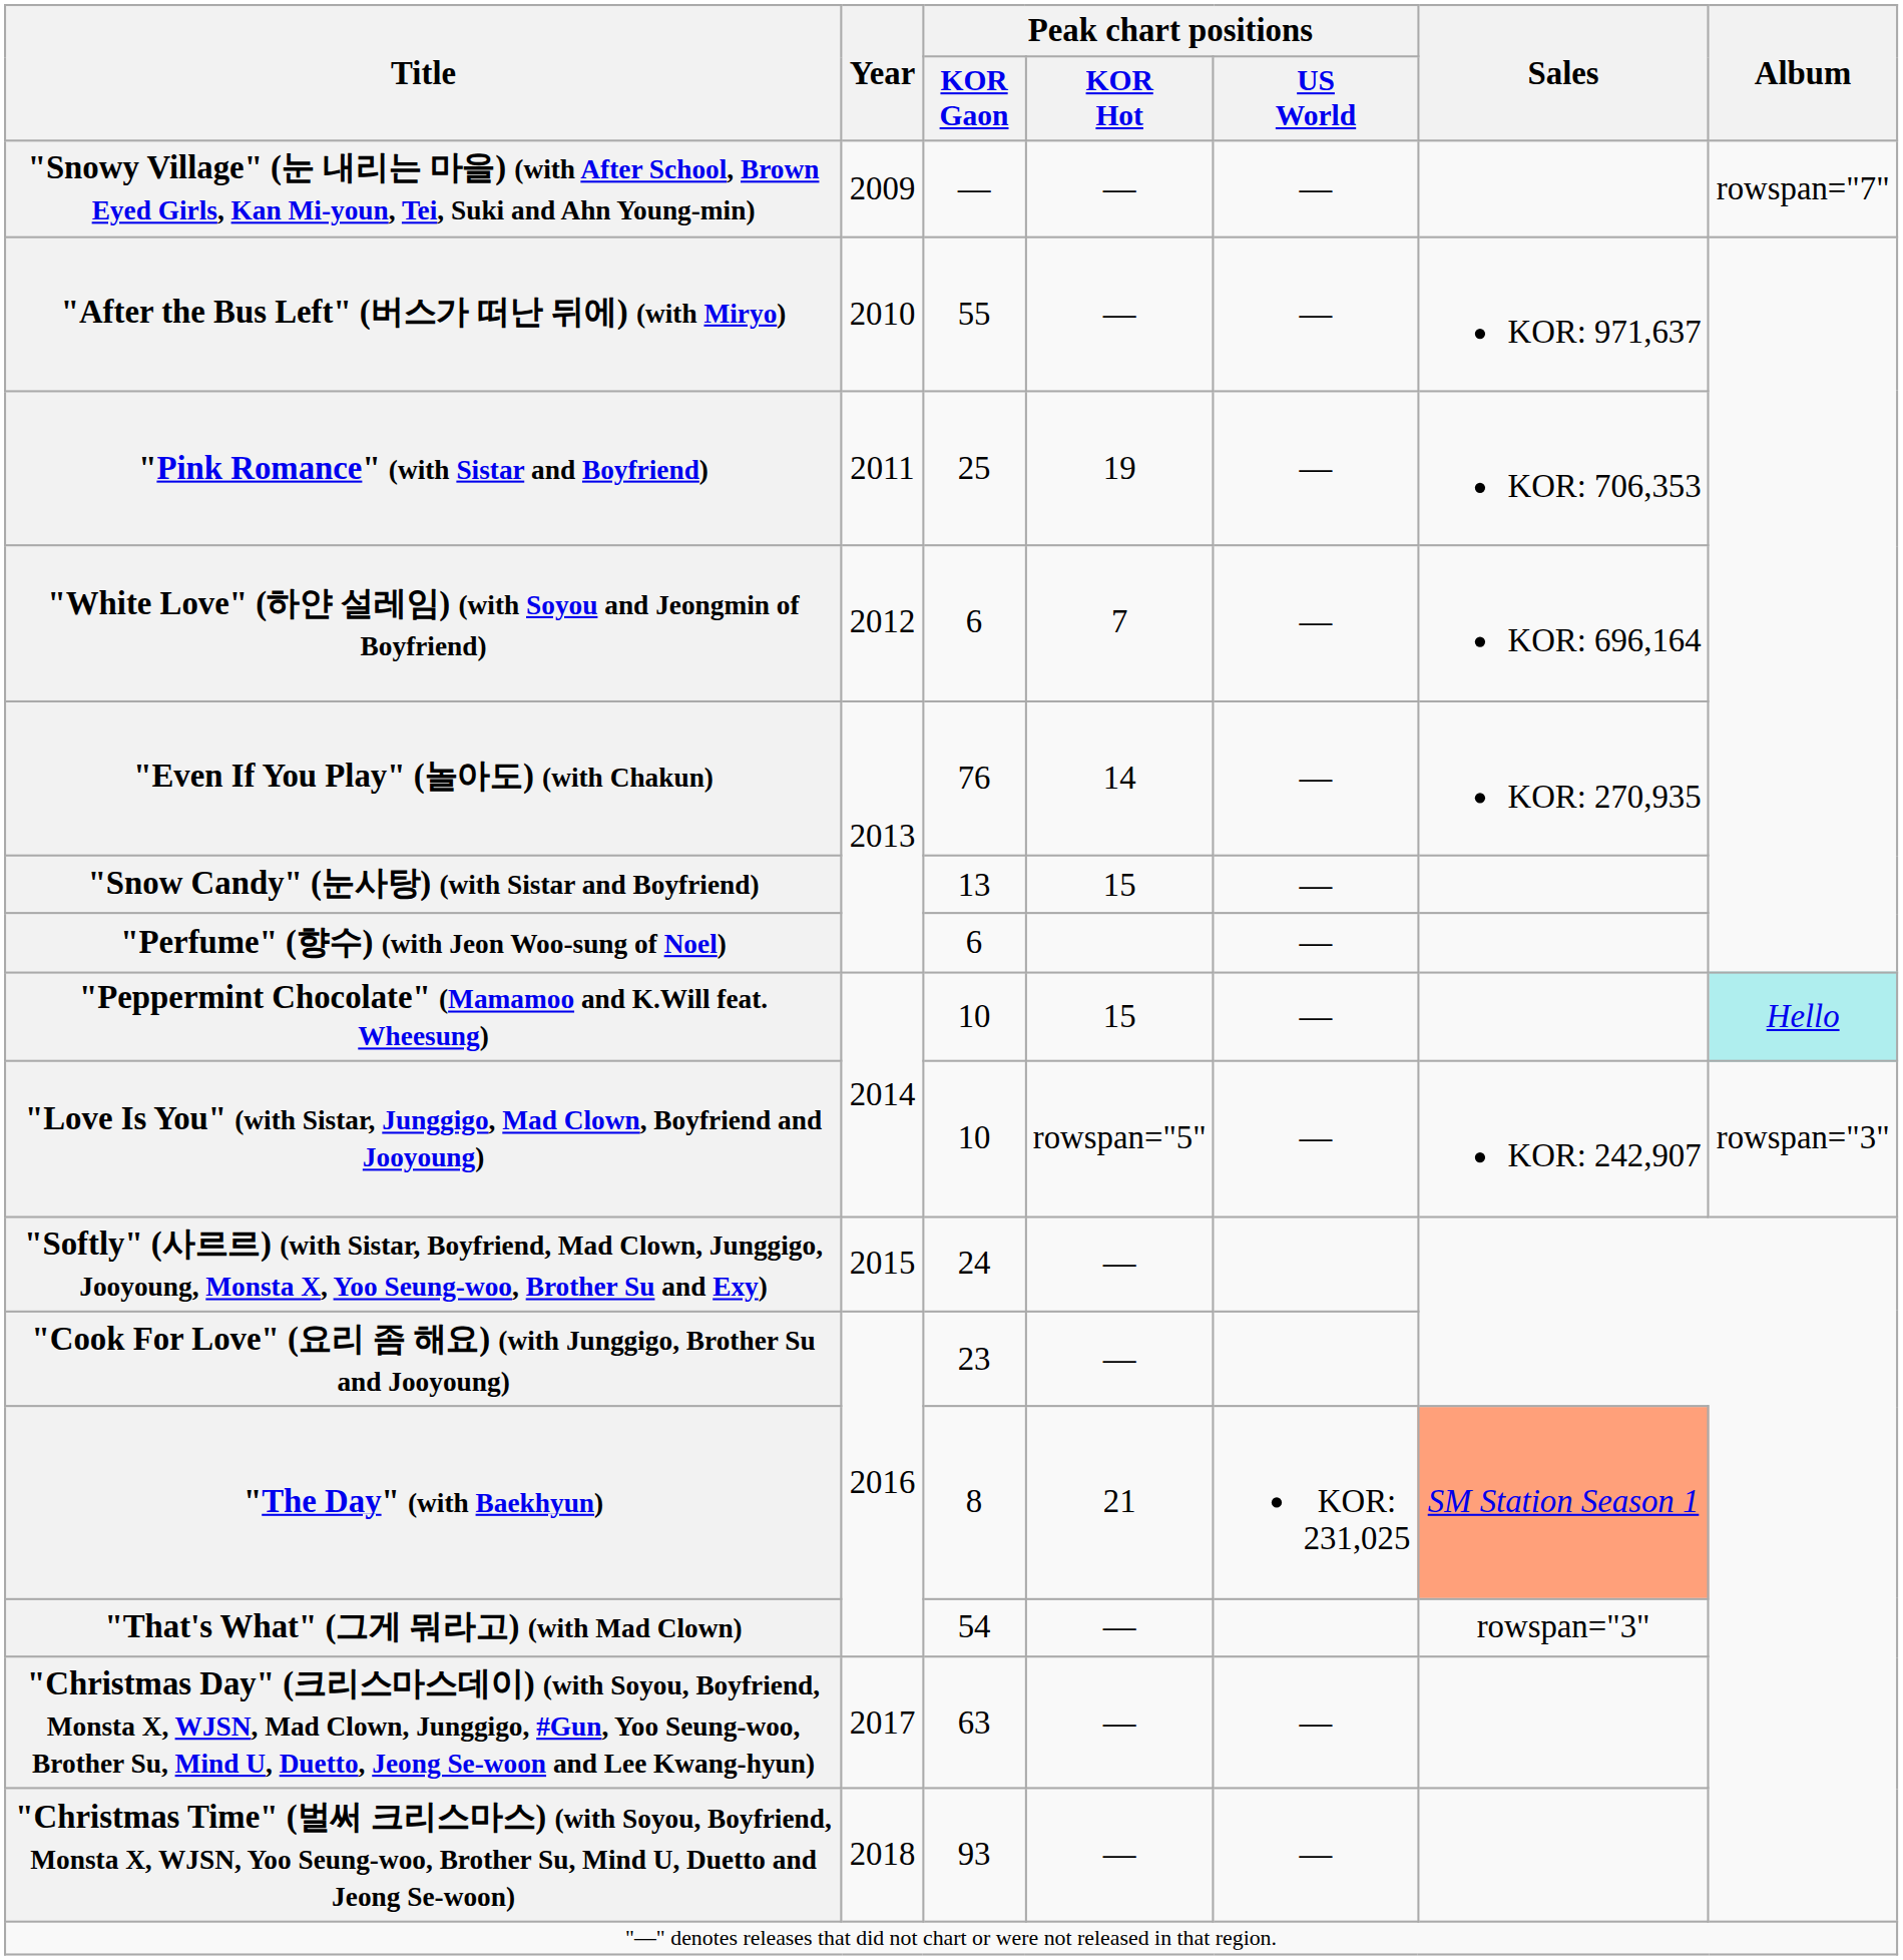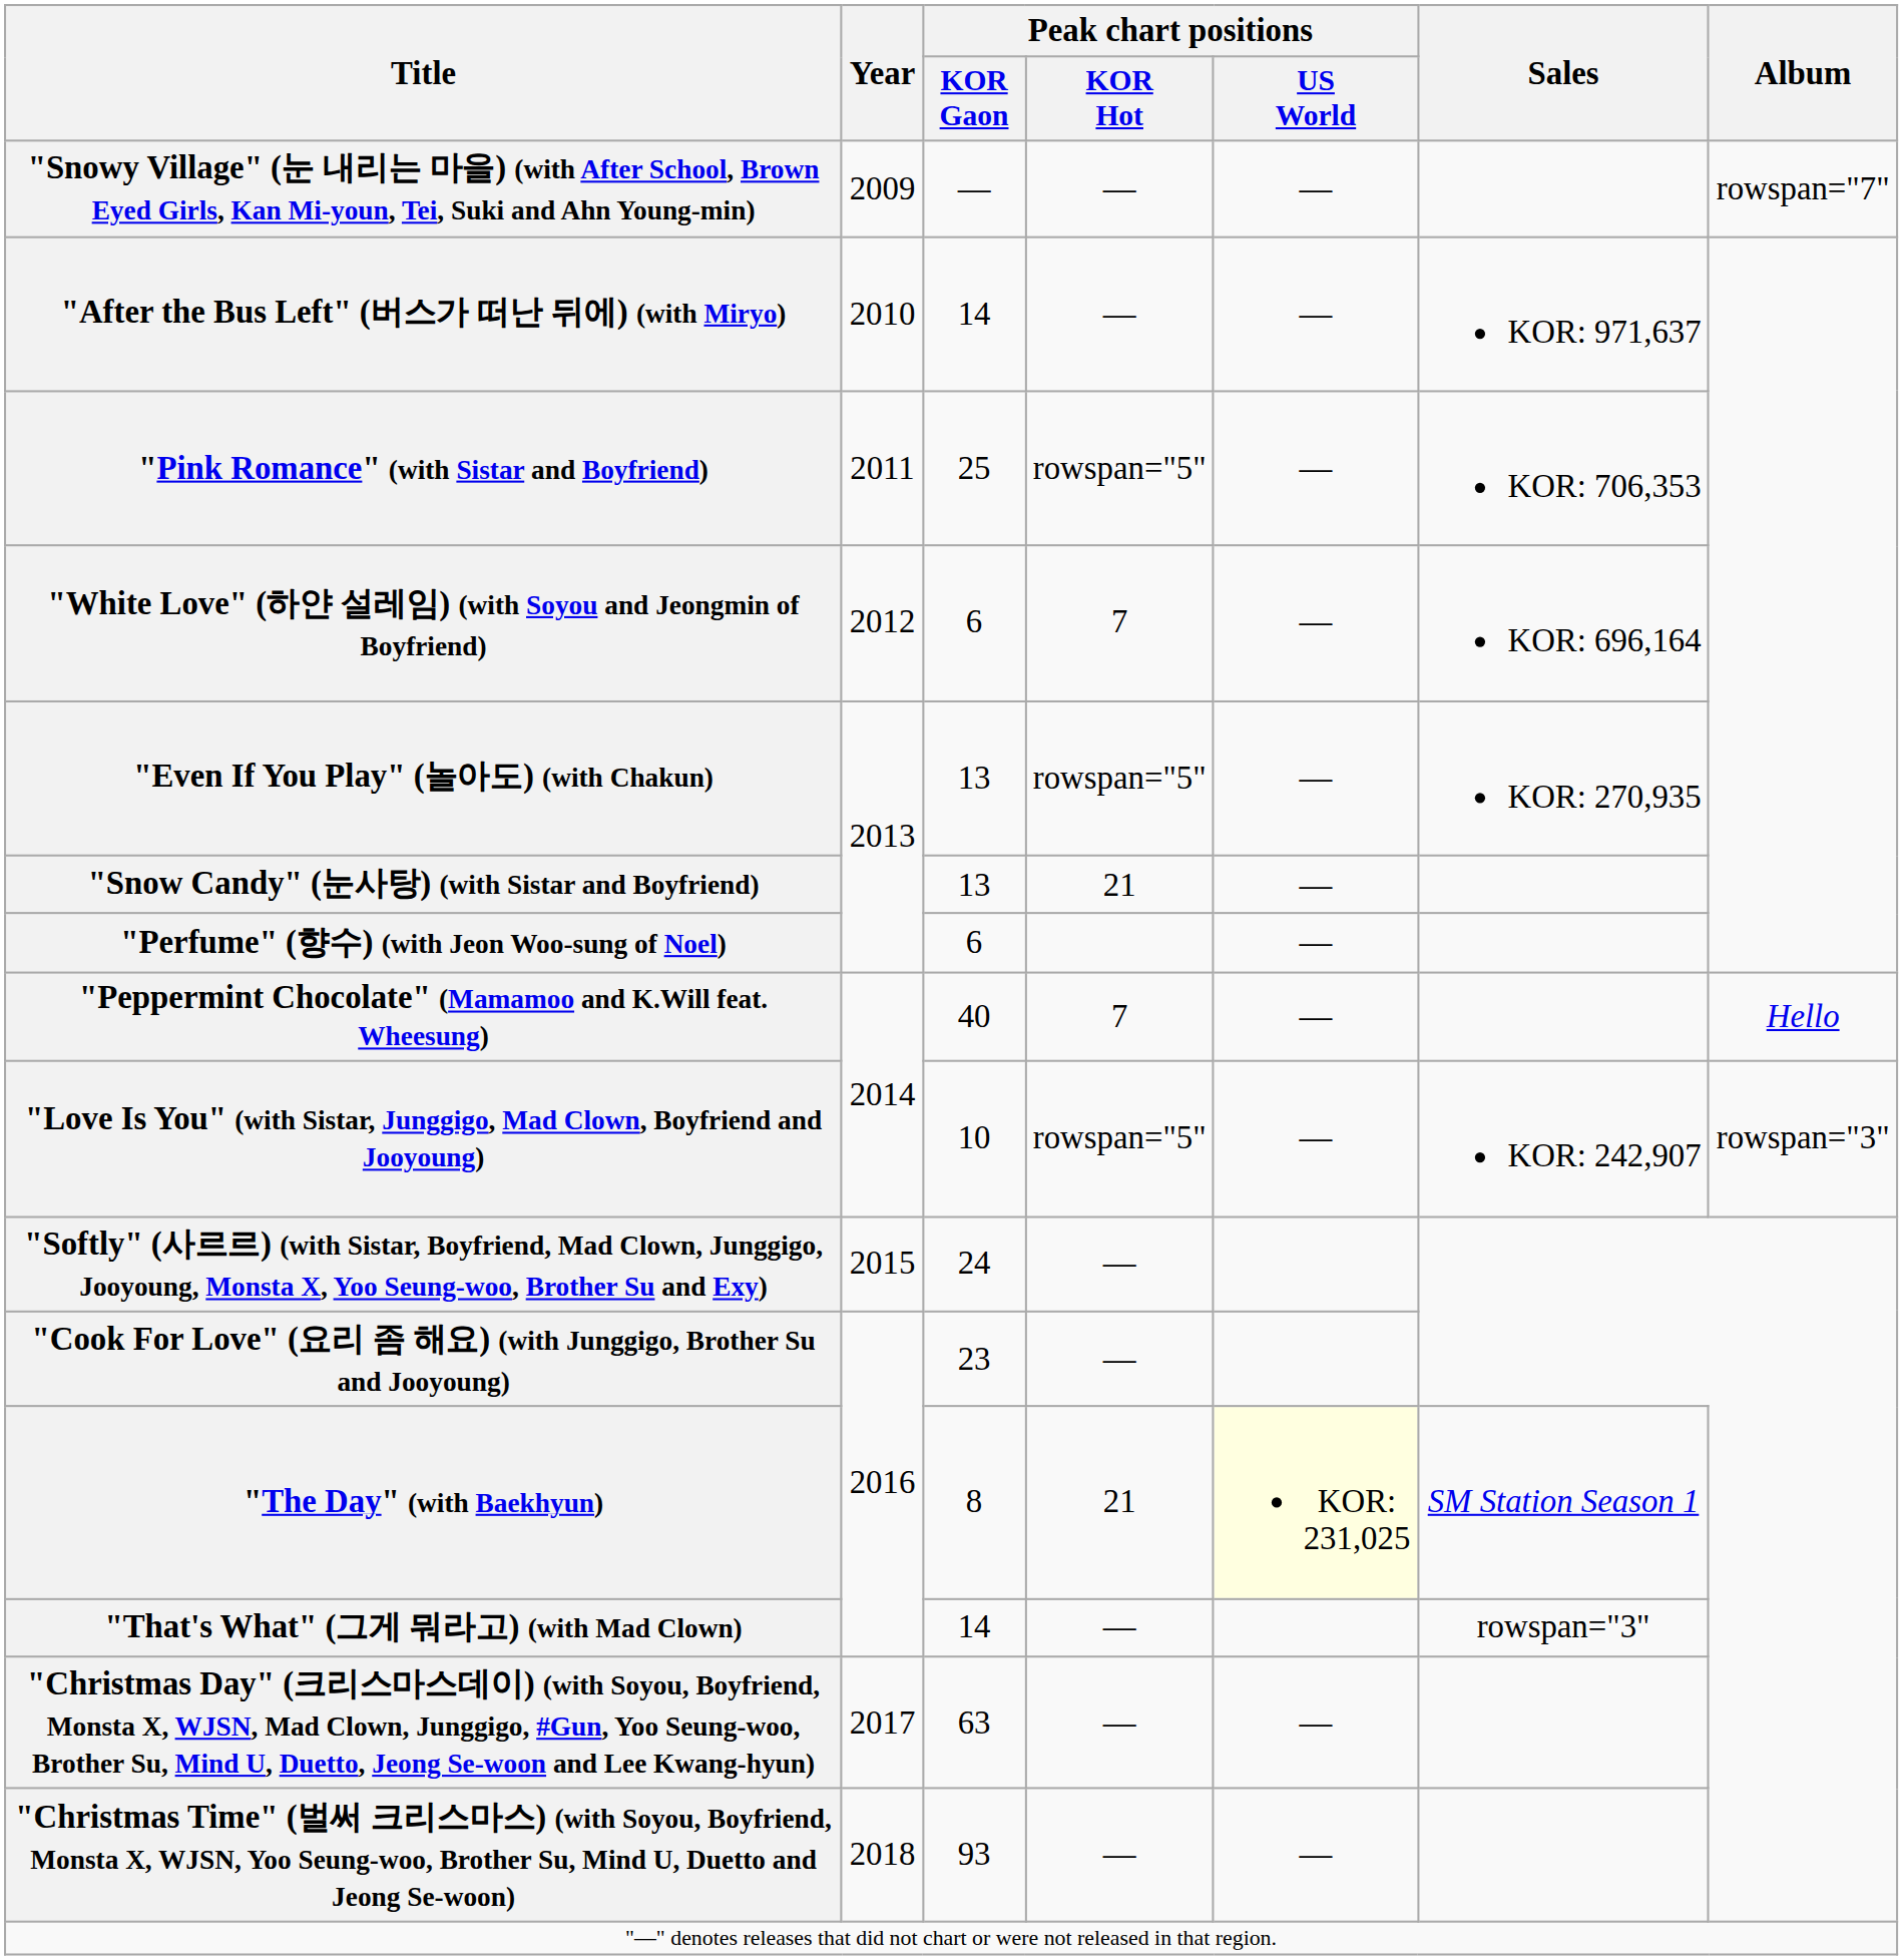"After the Bus Left" (버스가 떠난 뒤에) (with Miryo) | Peak chart positions / KOR Gaon: 55 -> 14
"Pink Romance" (with Sistar and Boyfriend) | Peak chart positions / KOR Hot: 19 -> rowspan="5"
"Even If You Play" (놀아도) (with Chakun) | Peak chart positions / KOR Gaon: 76 -> 13
"Even If You Play" (놀아도) (with Chakun) | Peak chart positions / KOR Hot: 14 -> rowspan="5"
"Snow Candy" (눈사탕) (with Sistar and Boyfriend) | Peak chart positions / KOR Hot: 15 -> 21
"Peppermint Chocolate" (Mamamoo and K.Will feat. Wheesung) | Peak chart positions / KOR Gaon: 10 -> 40
"Peppermint Chocolate" (Mamamoo and K.Will feat. Wheesung) | Peak chart positions / KOR Hot: 15 -> 7
"Peppermint Chocolate" (Mamamoo and K.Will feat. Wheesung) | Album: paleturquoise background -> no background
"The Day" (with Baekhyun) | Peak chart positions / US World: no background -> lightyellow background
"The Day" (with Baekhyun) | Sales: lightsalmon background -> no background
"That's What" (그게 뭐라고) (with Mad Clown) | Peak chart positions / KOR Gaon: 54 -> 14
